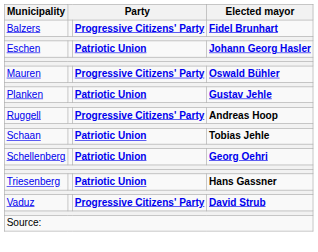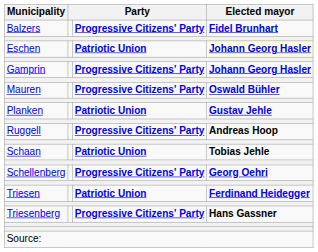Eschen | Elected mayor: no background -> lightyellow background
+ row: Gamprin | Progressive Citizens' Party | Johann Georg Hasler
Schellenberg | column 3: Patriotic Union -> Progressive Citizens' Party
+ row: Triesen | Patriotic Union | Ferdinand Heidegger
Triesenberg | column 3: Patriotic Union -> Progressive Citizens' Party
- row: Vaduz | Progressive Citizens' Party | David Strub
